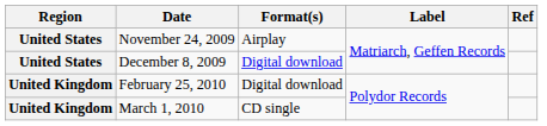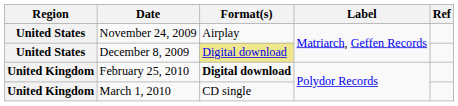December 8, 2009 | Format(s): no background -> khaki background
February 25, 2010 | Format(s): normal -> bold
